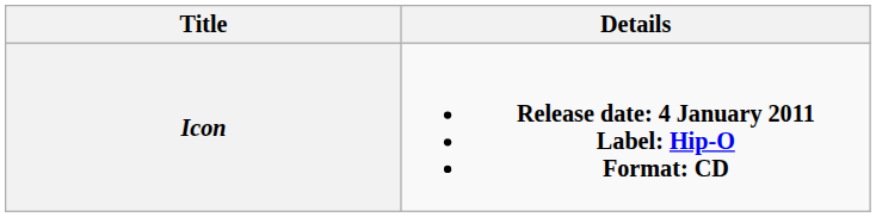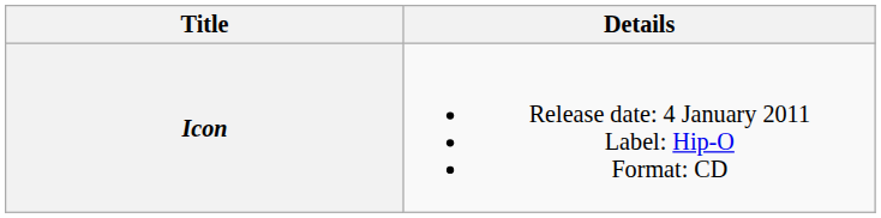Icon | Details: bold -> normal
